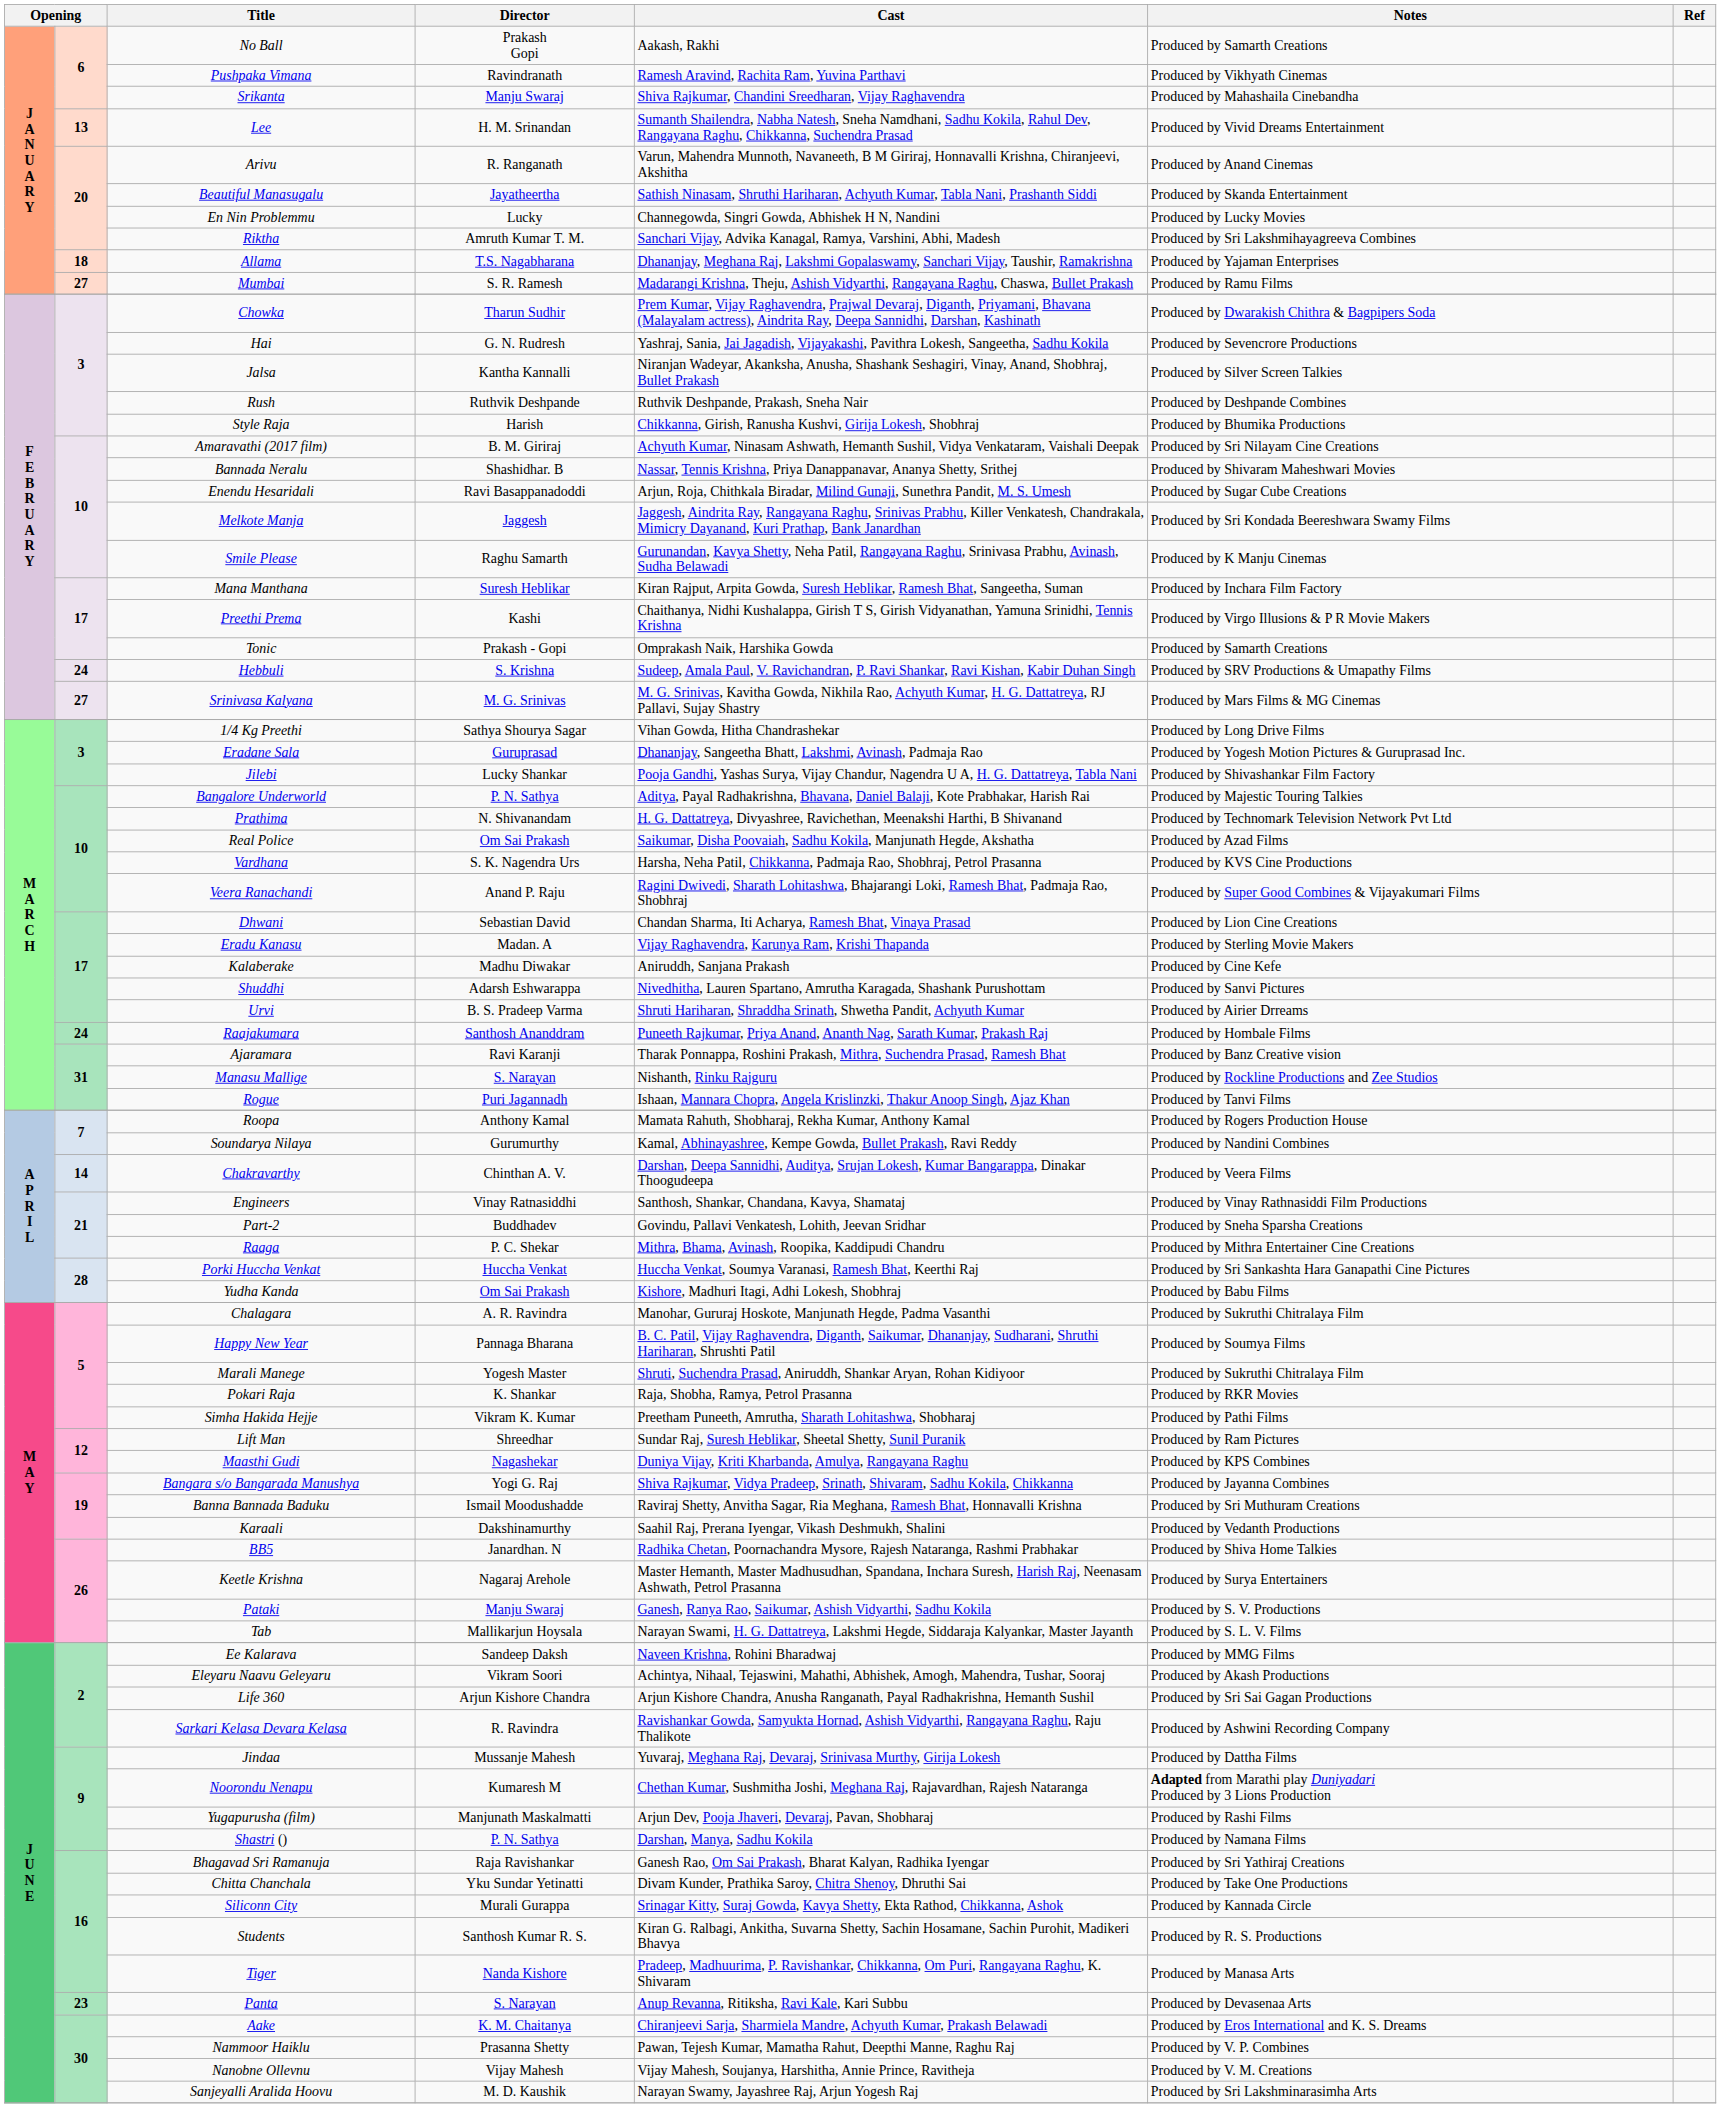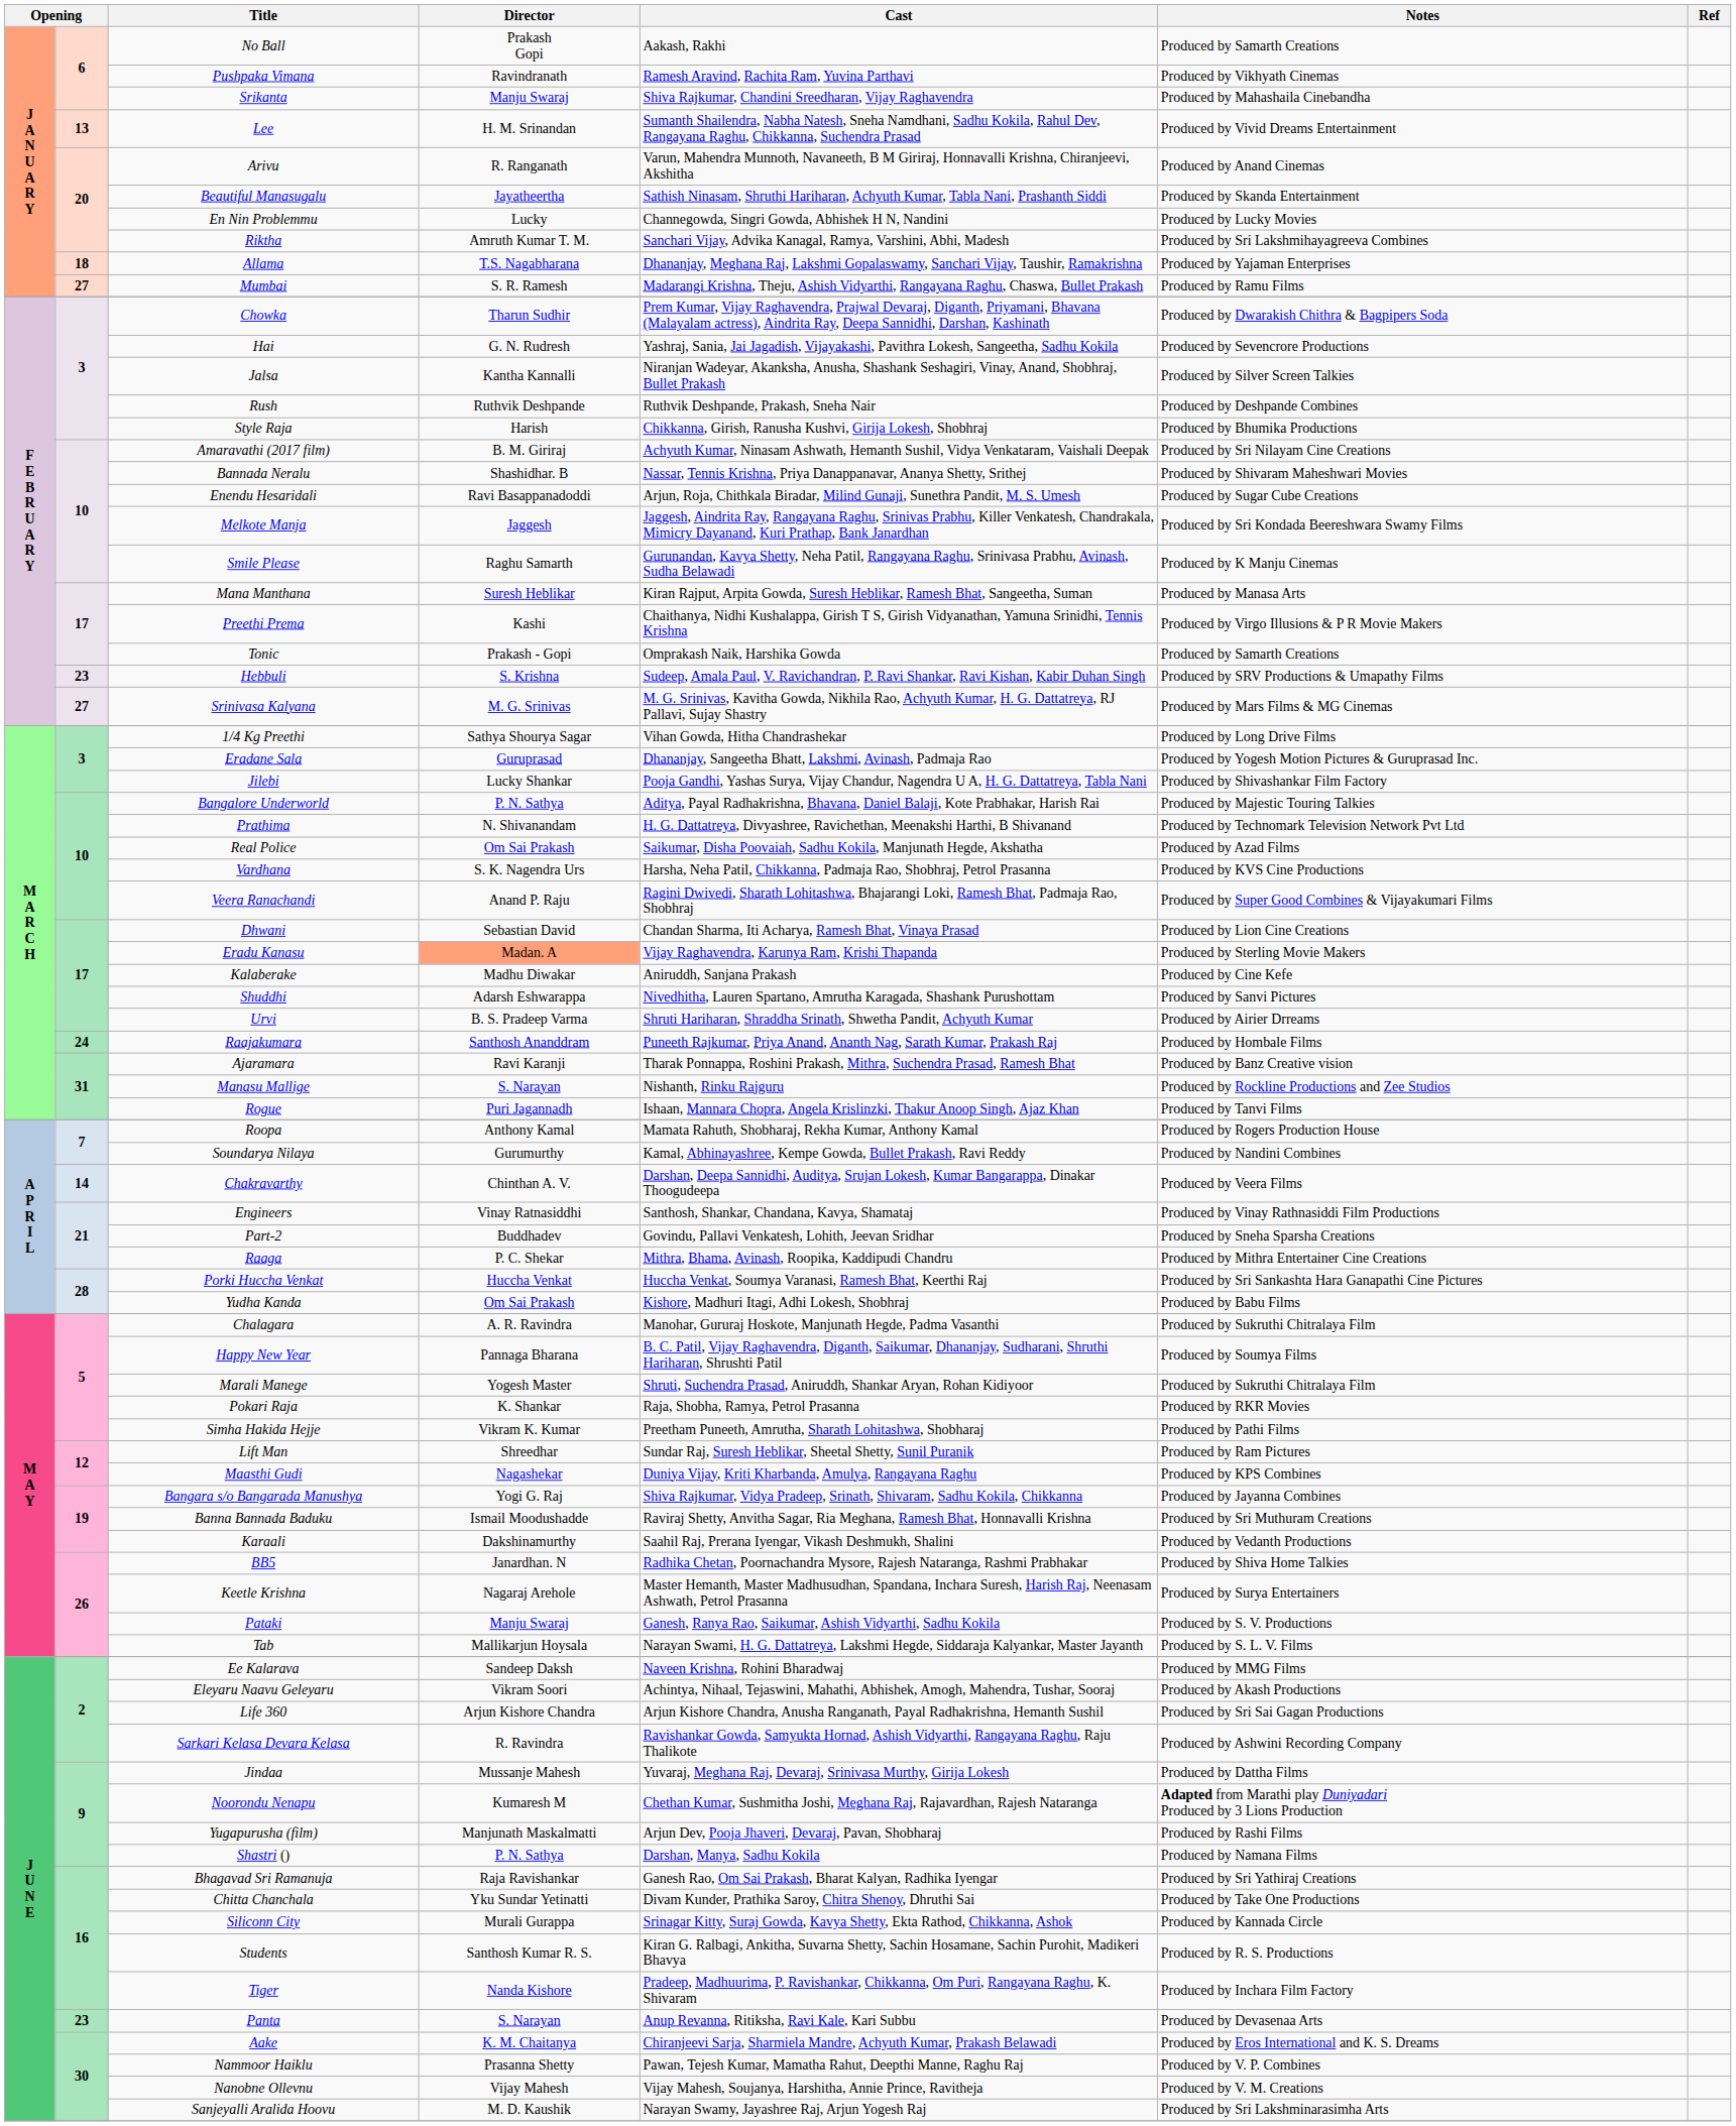Mana Manthana | Notes: Produced by Inchara Film Factory -> Produced by Manasa Arts
Hebbuli | column 2: 24 -> 23
Eradu Kanasu | Director: no background -> lightsalmon background
Tiger | Notes: Produced by Manasa Arts -> Produced by Inchara Film Factory
